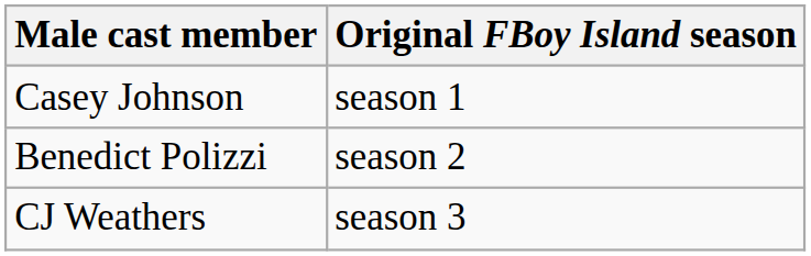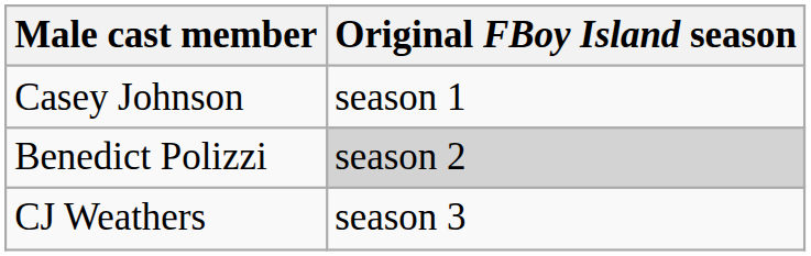Benedict Polizzi | Original FBoy Island season: no background -> lightgrey background
